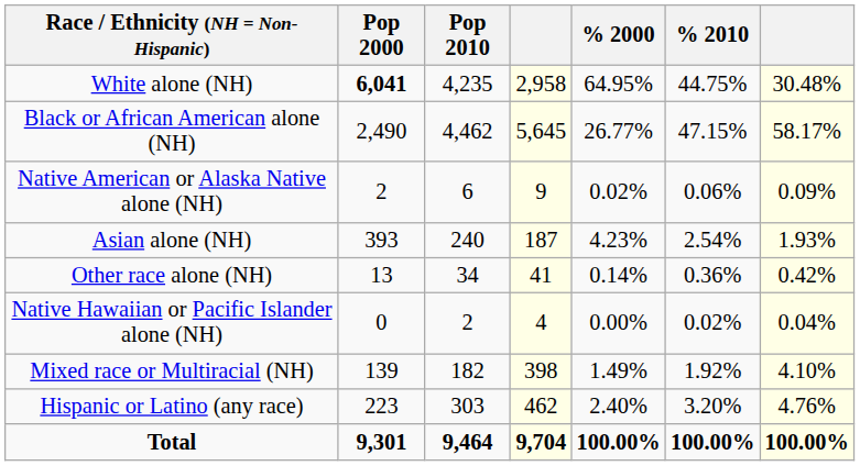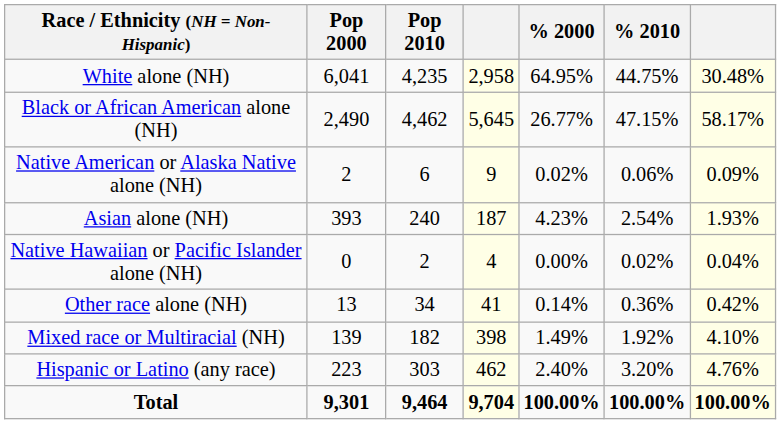White alone (NH) | Pop 2000: bold -> normal
rows swapped: Native Hawaiian or Pacific Islander alone (NH) <-> Other race alone (NH)
